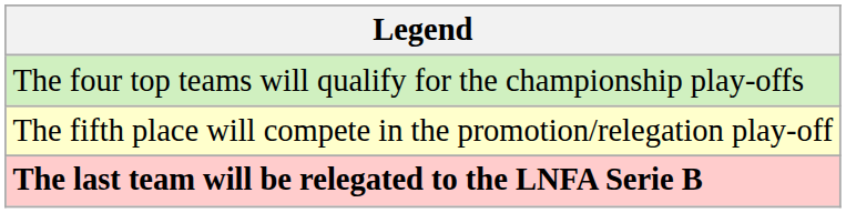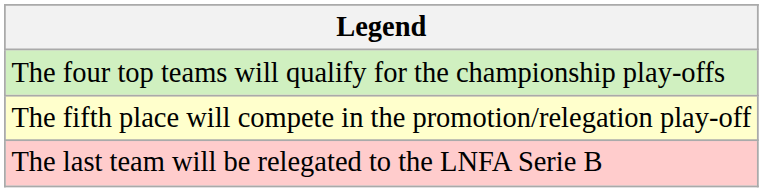row 4 | column 1: bold -> normal
